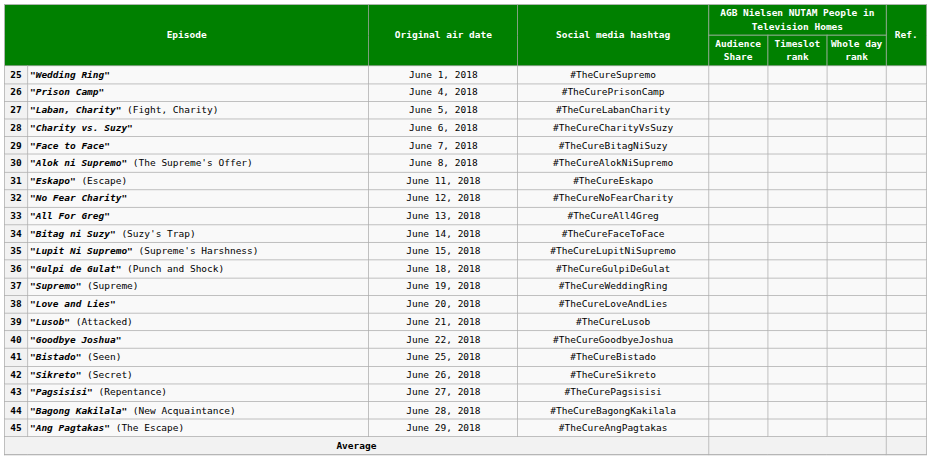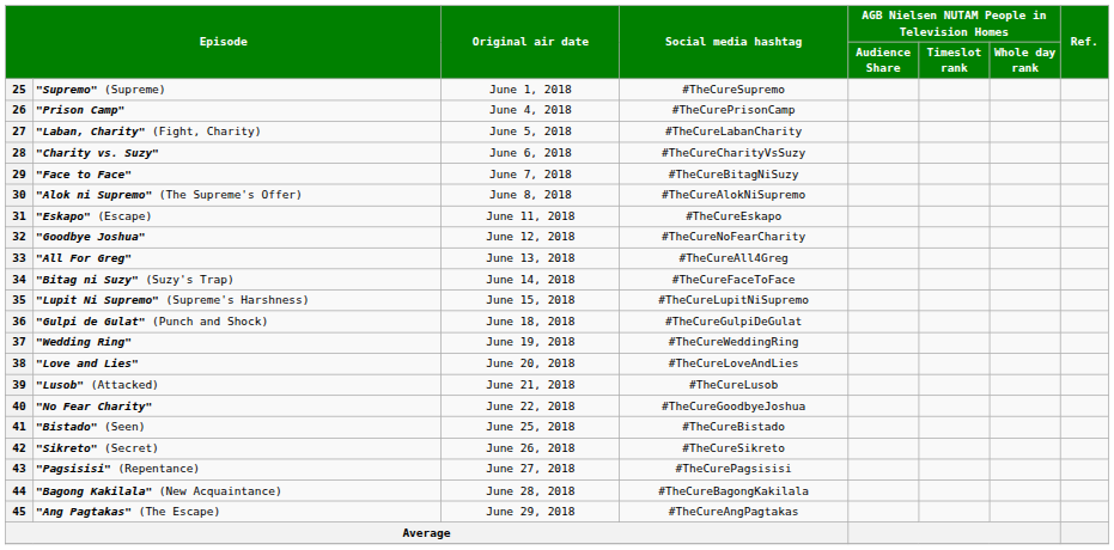25 | column 2: "Wedding Ring" -> "Supremo" (Supreme)
32 | column 2: "No Fear Charity" -> "Goodbye Joshua"
37 | column 2: "Supremo" (Supreme) -> "Wedding Ring"
40 | column 2: "Goodbye Joshua" -> "No Fear Charity"
